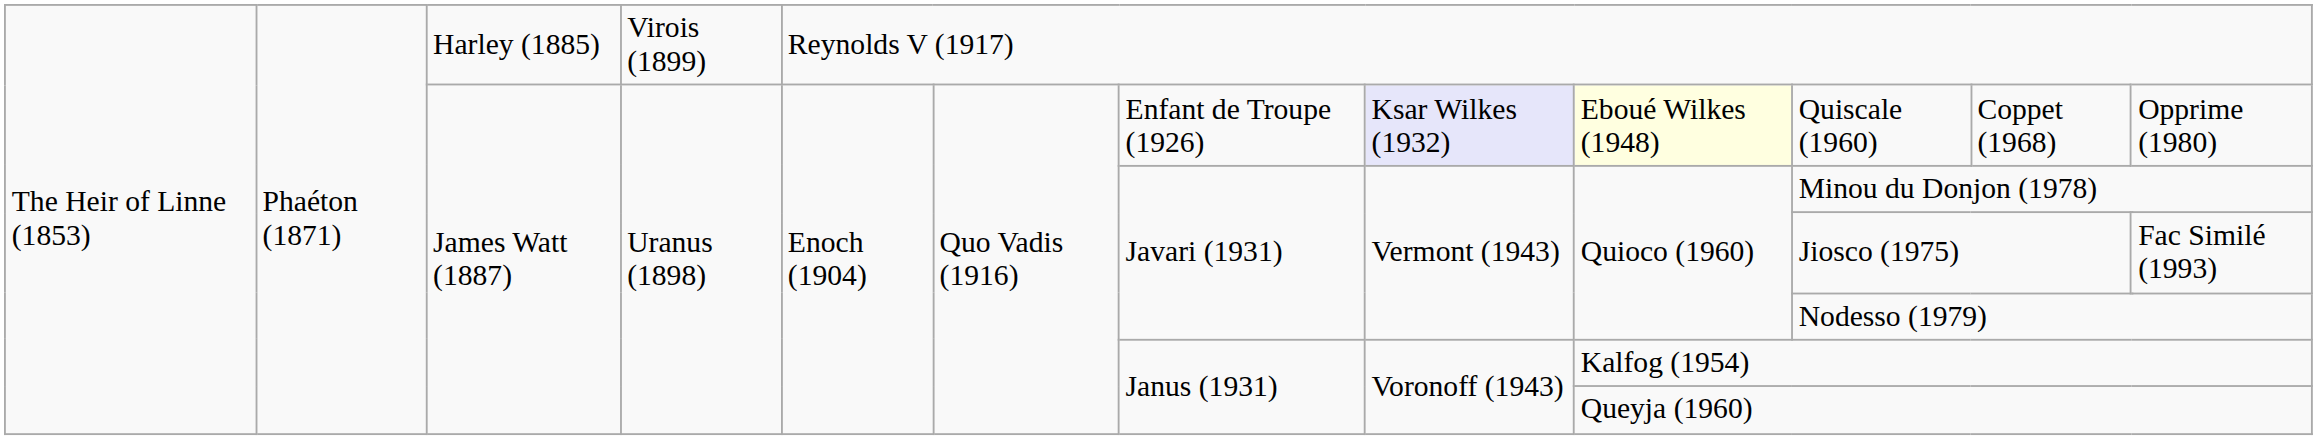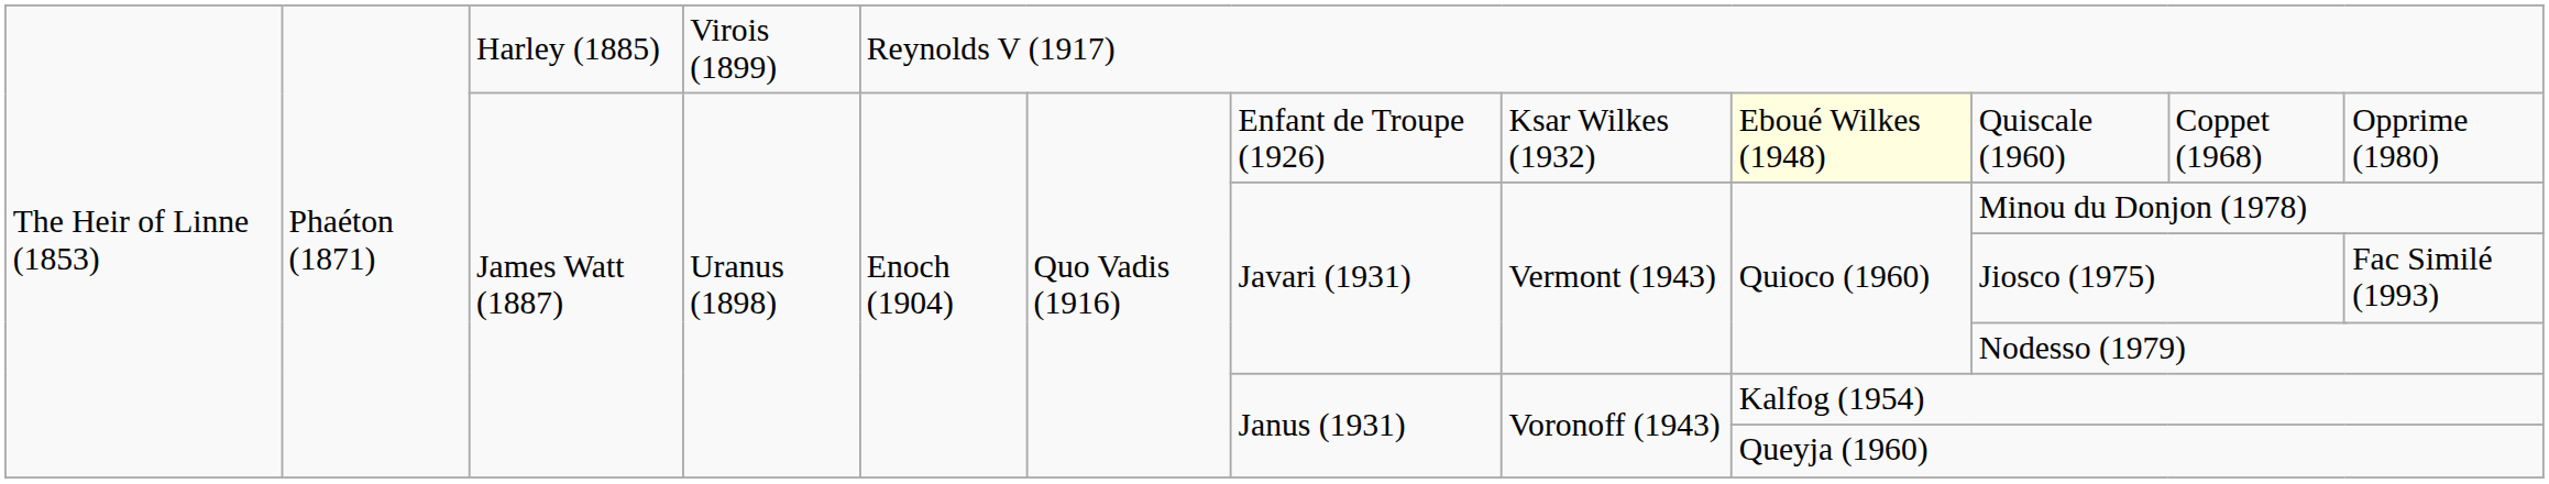row 2 | column 8: lavender background -> no background
